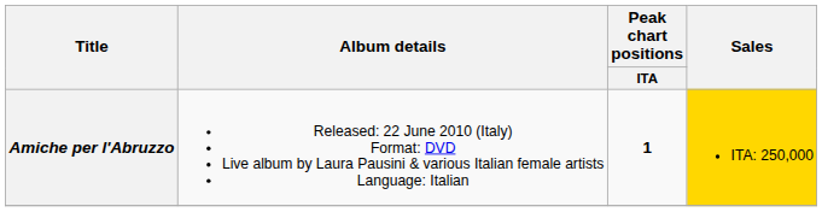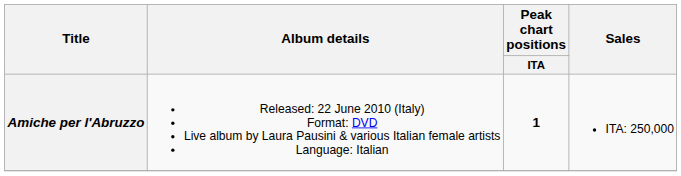Amiche per l'Abruzzo | Sales: gold background -> no background
